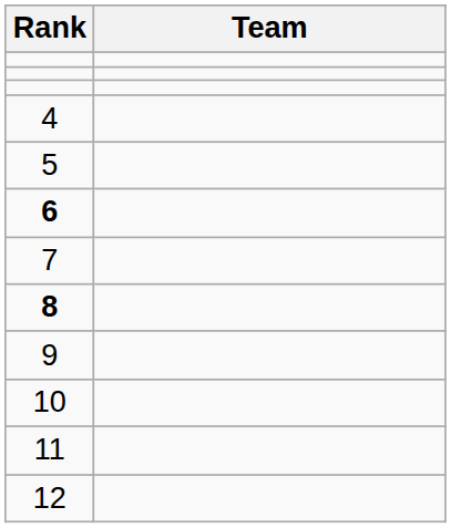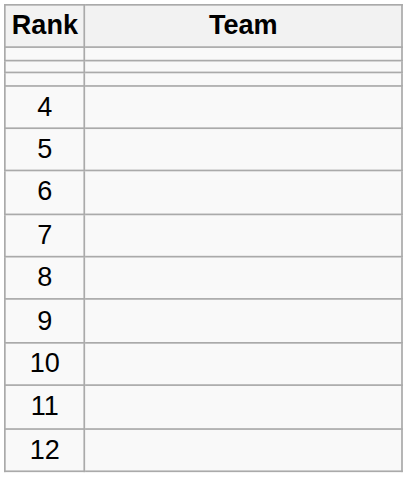row 7 | Rank: bold -> normal
row 9 | Rank: bold -> normal
